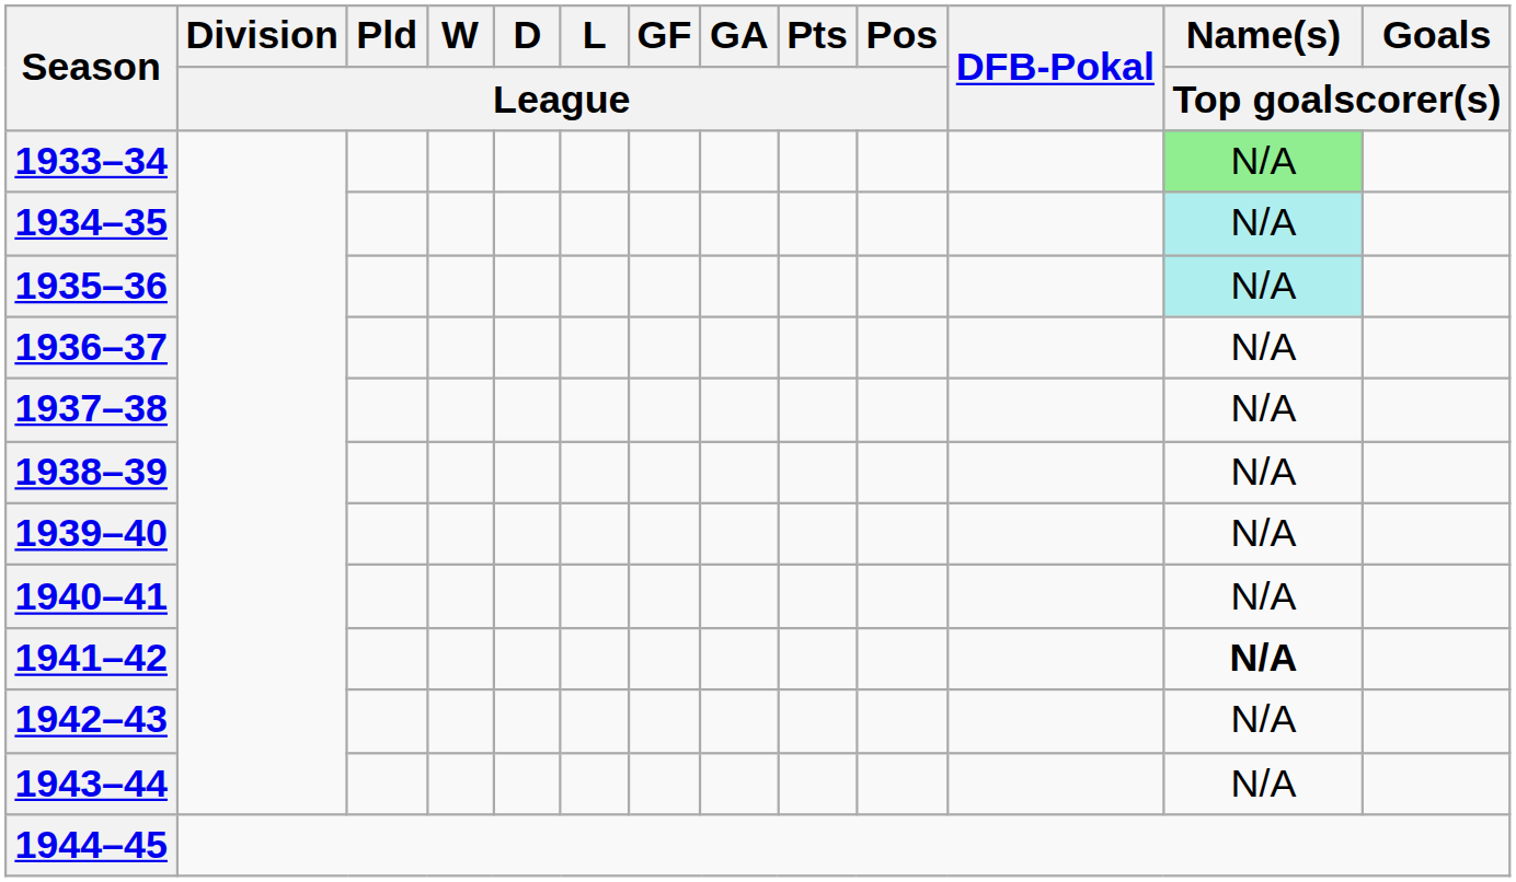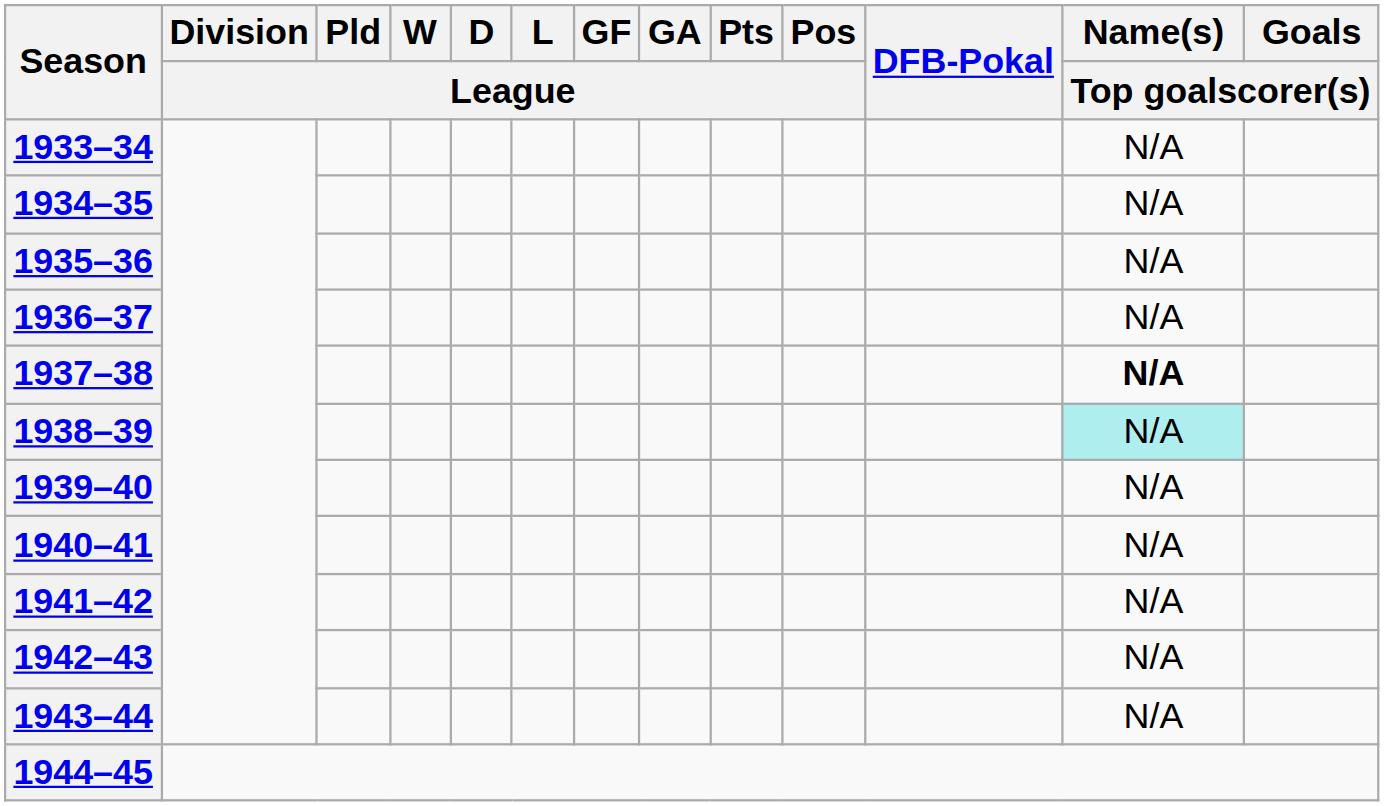1933–34 | Name(s) / Top goalscorer(s): lightgreen background -> no background
1934–35 | Name(s) / Top goalscorer(s): paleturquoise background -> no background
1935–36 | Name(s) / Top goalscorer(s): paleturquoise background -> no background
1937–38 | Name(s) / Top goalscorer(s): normal -> bold
1938–39 | Name(s) / Top goalscorer(s): no background -> paleturquoise background
1941–42 | Name(s) / Top goalscorer(s): bold -> normal
